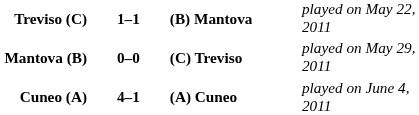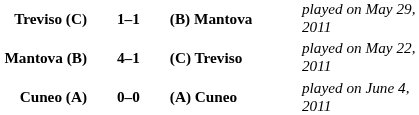Treviso (C) | column 4: played on May 22, 2011 -> played on May 29, 2011
Mantova (B) | column 2: 0–0 -> 4–1
Mantova (B) | column 4: played on May 29, 2011 -> played on May 22, 2011
Cuneo (A) | column 2: 4–1 -> 0–0
